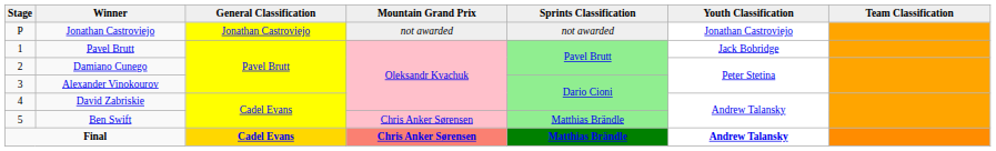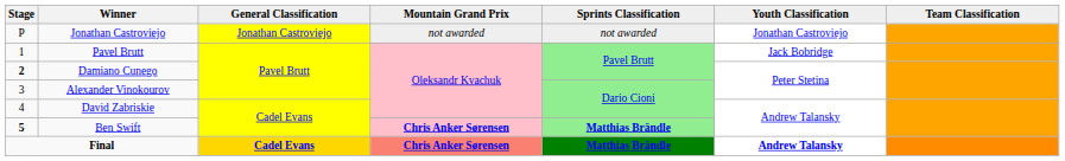Damiano Cunego | Stage: normal -> bold
Ben Swift | Stage: normal -> bold
Ben Swift | Mountain Grand Prix: normal -> bold
Ben Swift | Sprints Classification: normal -> bold
